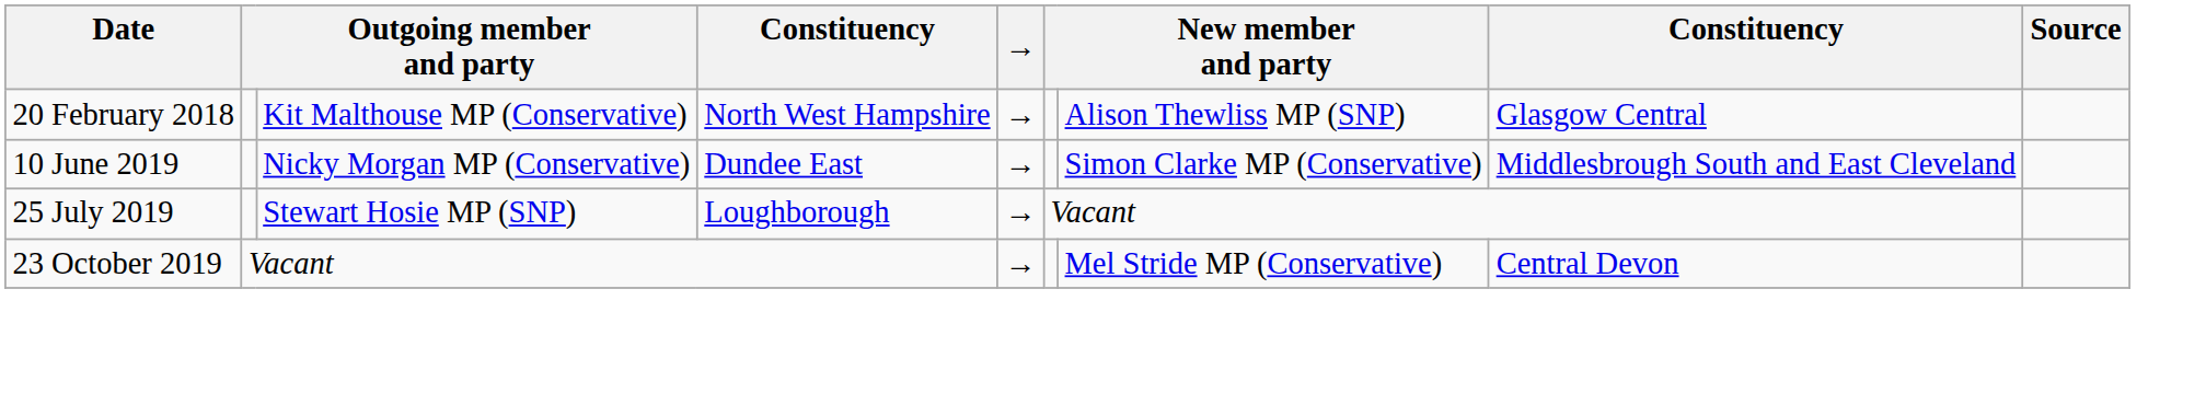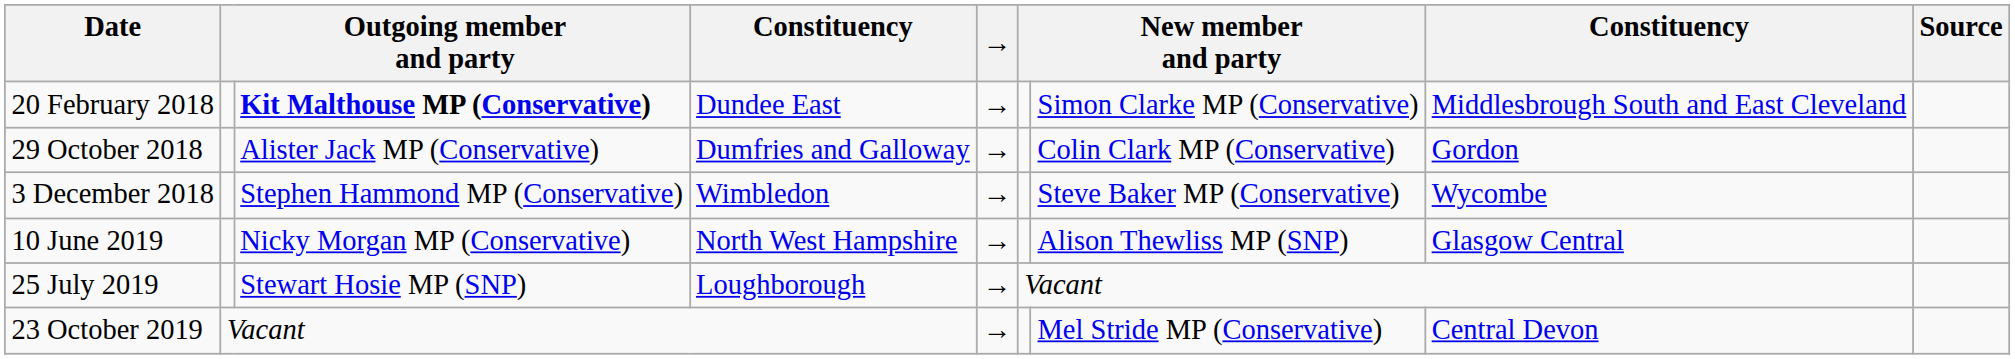20 February 2018 | column 3: normal -> bold
20 February 2018 | column 4: North West Hampshire -> Dundee East
20 February 2018 | column 7: Alison Thewliss MP (SNP) -> Simon Clarke MP (Conservative)
20 February 2018 | column 8: Glasgow Central -> Middlesbrough South and East Cleveland
+ row: 29 October 2018 | Alister Jack MP (Conservative) | Dumfries and Galloway | → | Colin Clark MP (Conservative) | Gordon
+ row: 3 December 2018 | Stephen Hammond MP (Conservative) | Wimbledon | → | Steve Baker MP (Conservative) | Wycombe
10 June 2019 | column 4: Dundee East -> North West Hampshire
10 June 2019 | column 7: Simon Clarke MP (Conservative) -> Alison Thewliss MP (SNP)
10 June 2019 | column 8: Middlesbrough South and East Cleveland -> Glasgow Central
